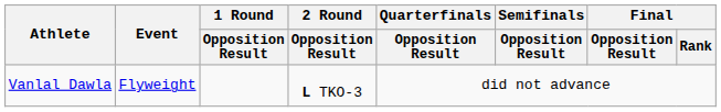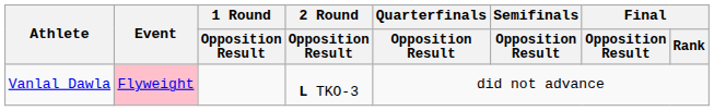Vanlal Dawla | Event: no background -> pink background
